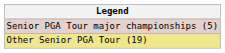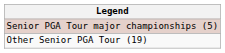row 3 | column 1: khaki background -> no background
